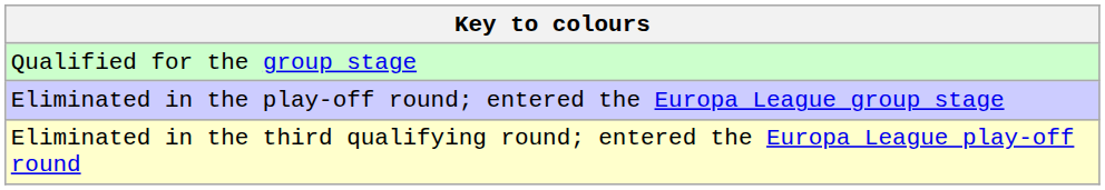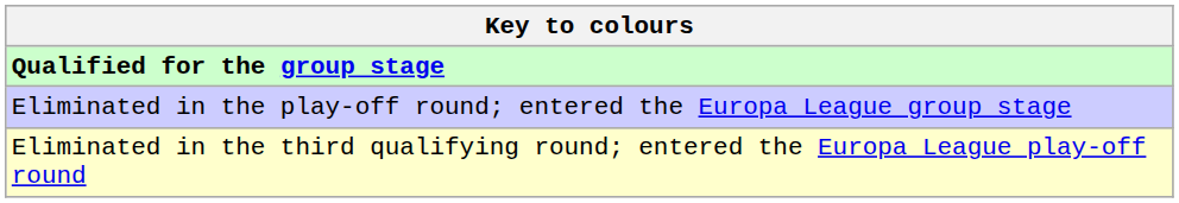row 2 | column 1: normal -> bold
